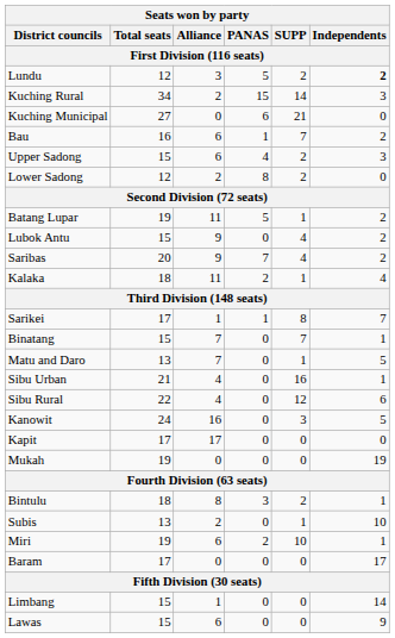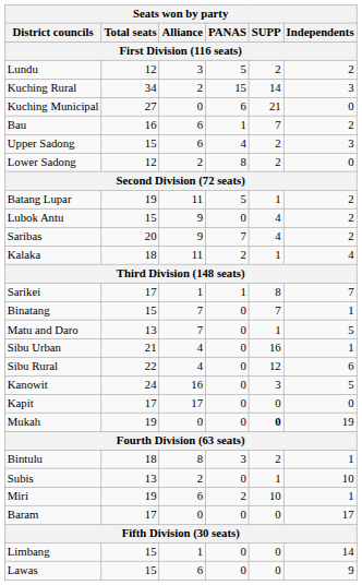Lundu | Independents / First Division (116 seats): bold -> normal
Mukah | SUPP / First Division (116 seats): normal -> bold
